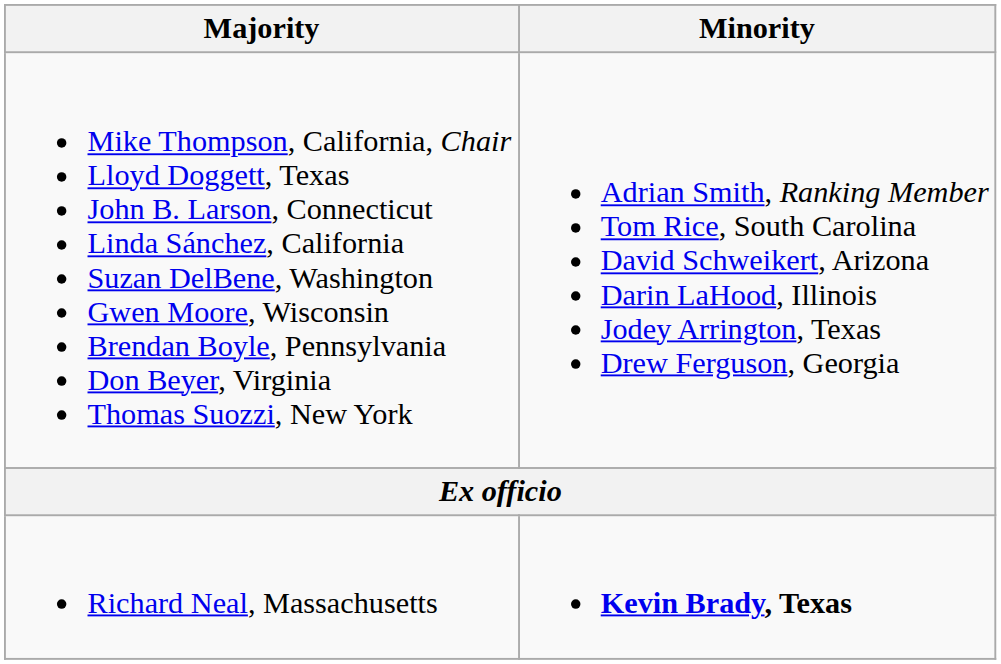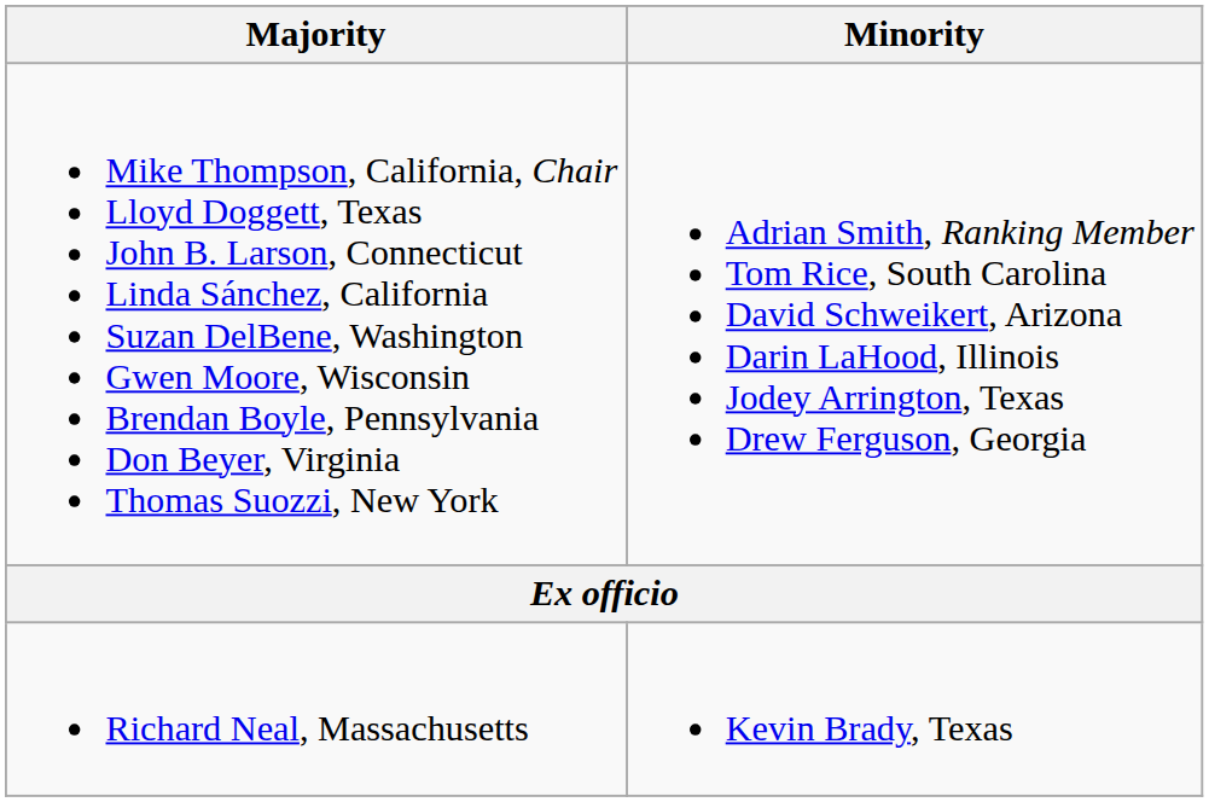Richard Neal, Massachusetts | Minority: bold -> normal
